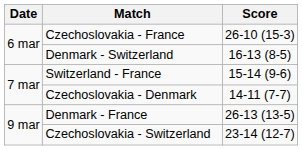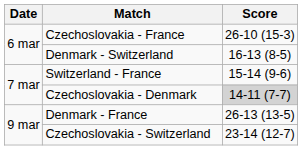Czechoslovakia - Denmark | Score: no background -> lightgrey background
